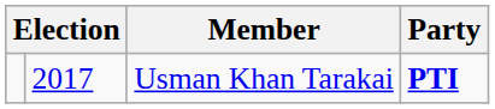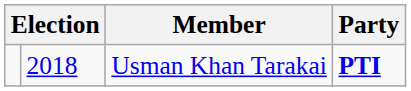Usman Khan Tarakai | column 2: 2017 -> 2018
